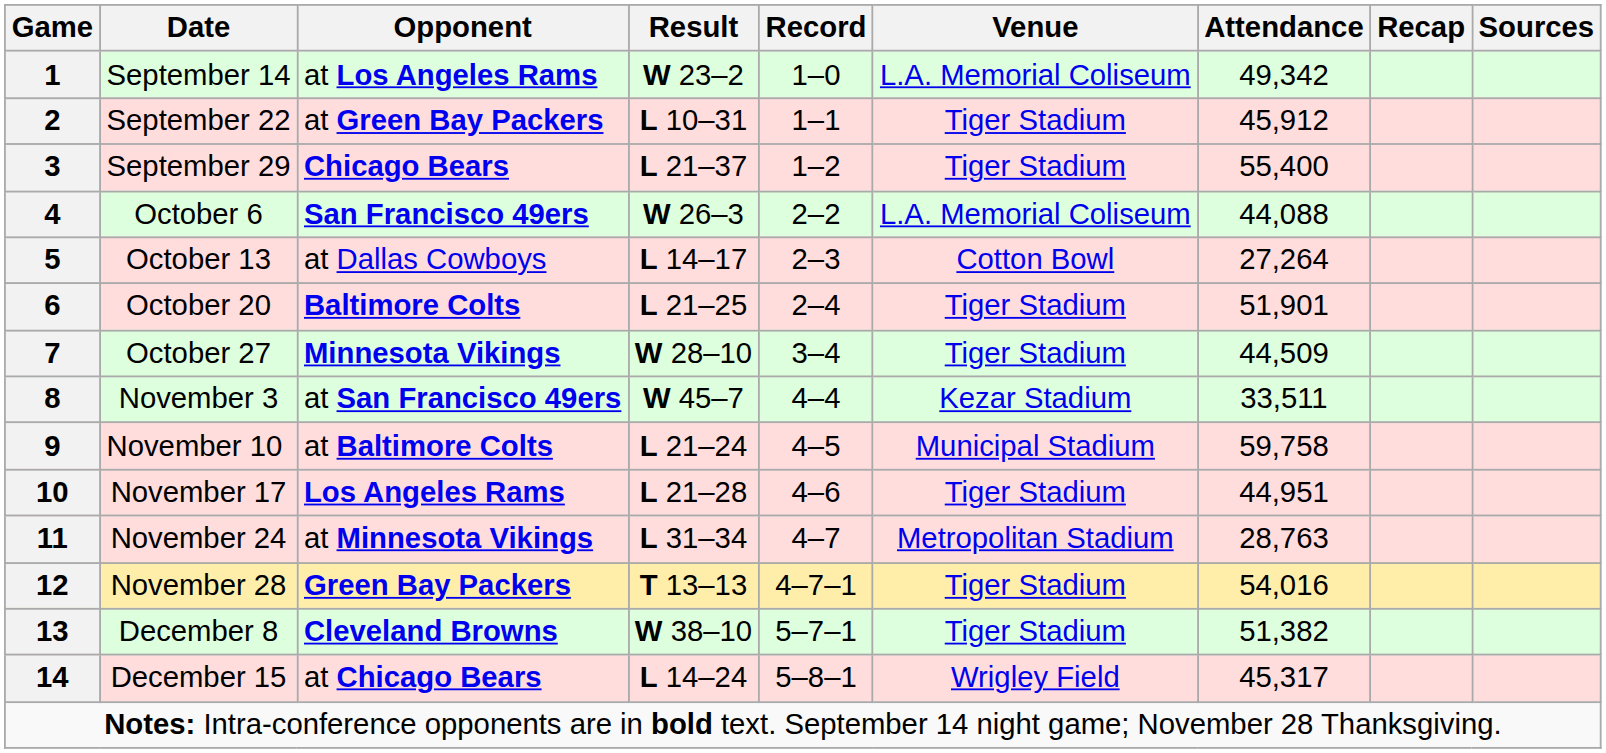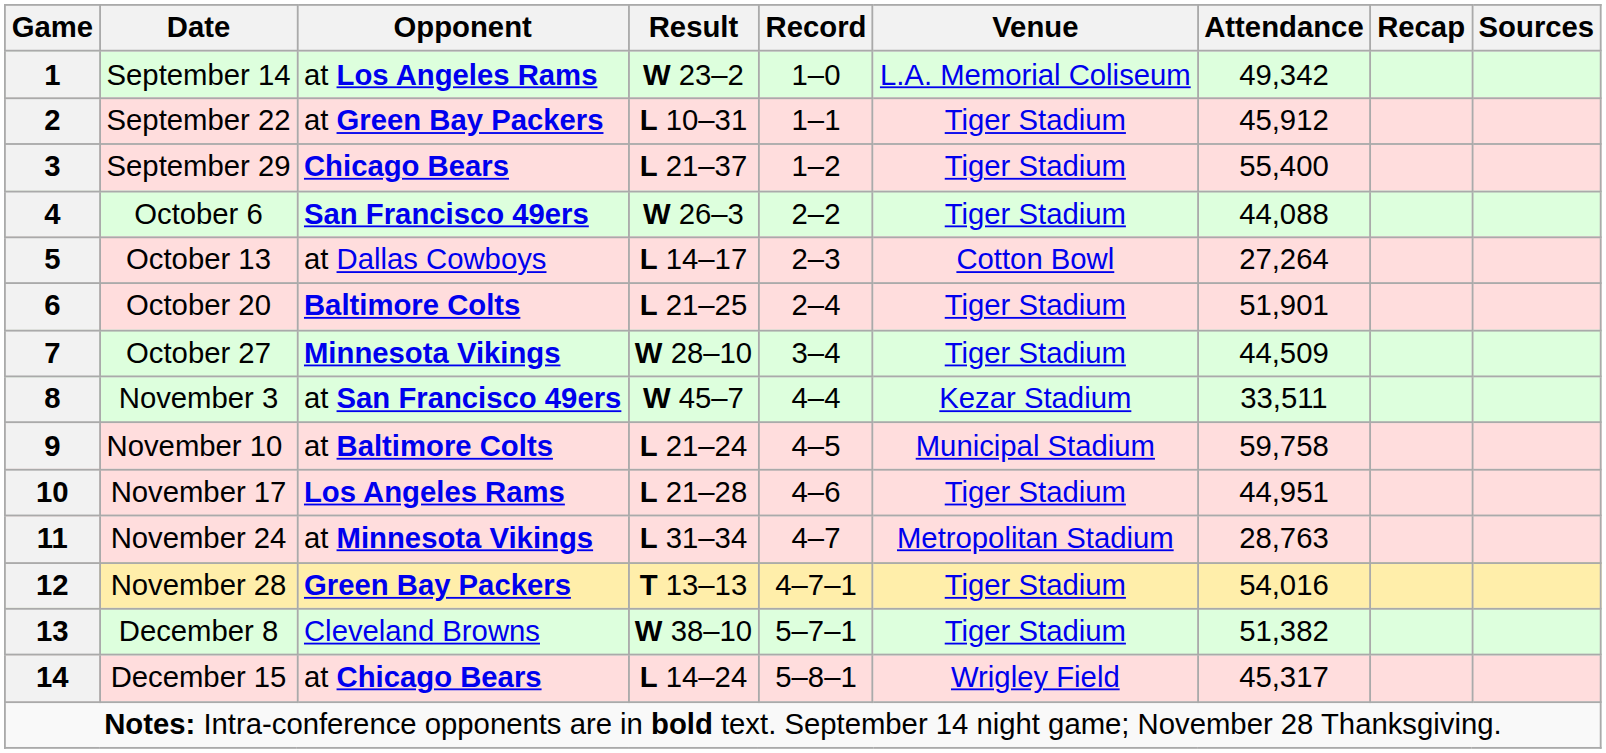4 | Venue: L.A. Memorial Coliseum -> Tiger Stadium
13 | Opponent: bold -> normal
